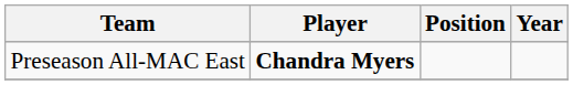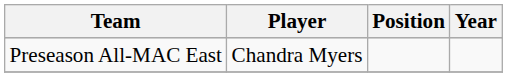row 2 | Player: bold -> normal
